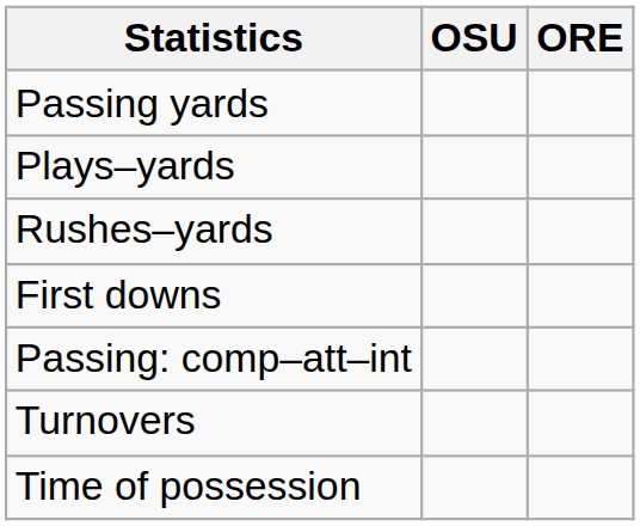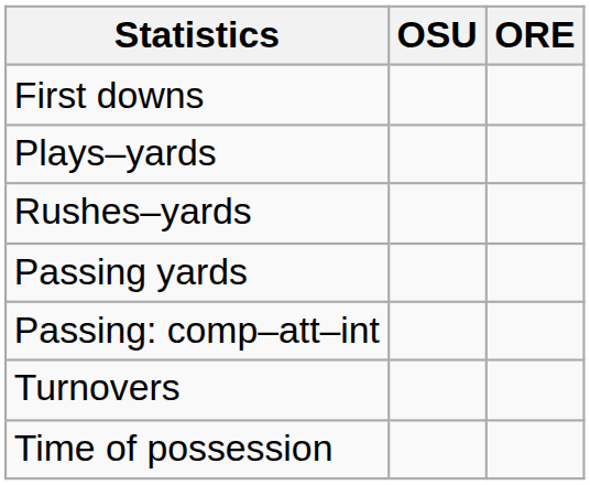rows swapped: First downs <-> Passing yards
